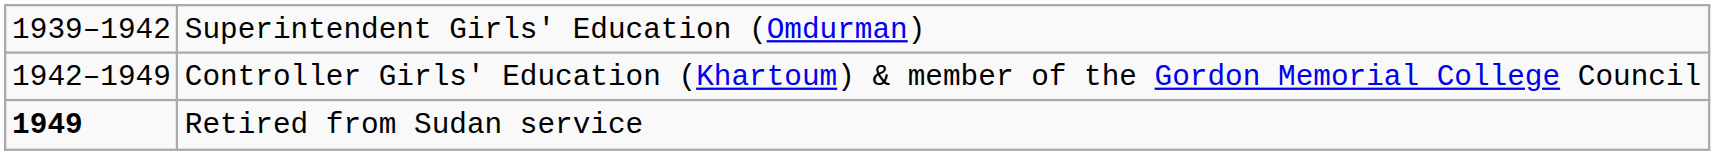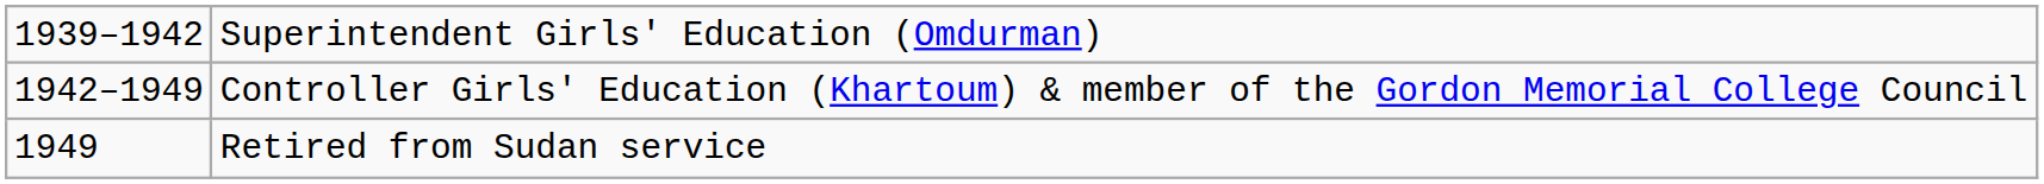Retired from Sudan service | column 1: bold -> normal
